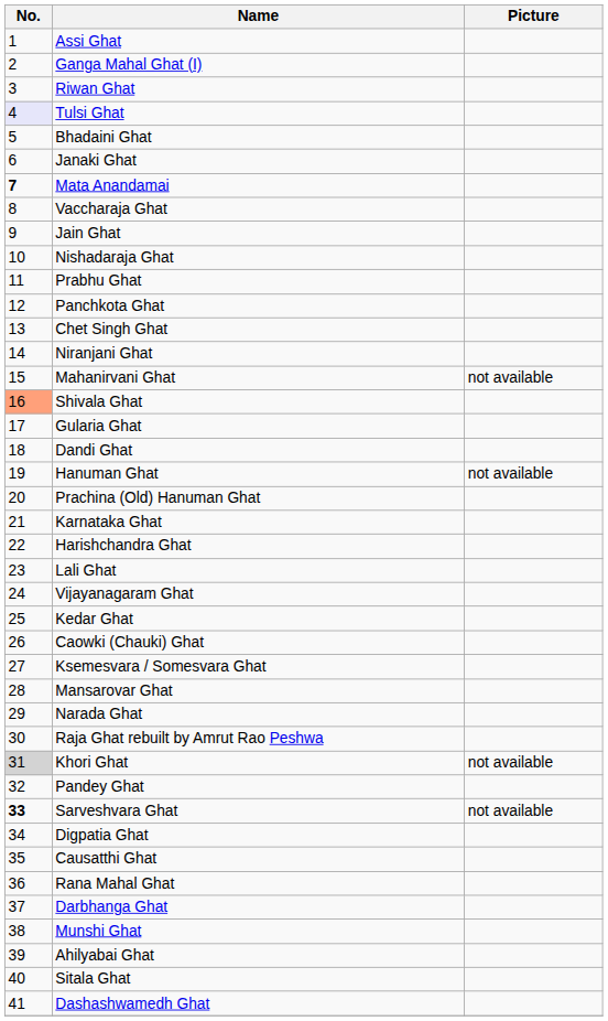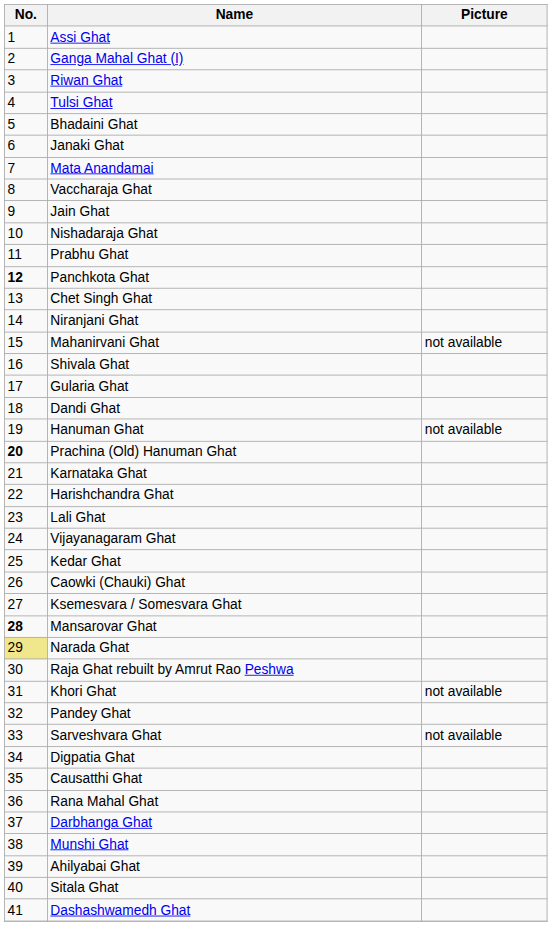Tulsi Ghat | No.: lavender background -> no background
Mata Anandamai | No.: bold -> normal
Panchkota Ghat | No.: normal -> bold
Shivala Ghat | No.: lightsalmon background -> no background
Prachina (Old) Hanuman Ghat | No.: normal -> bold
Mansarovar Ghat | No.: normal -> bold
Narada Ghat | No.: no background -> khaki background
Khori Ghat | No.: lightgrey background -> no background
Sarveshvara Ghat | No.: bold -> normal
